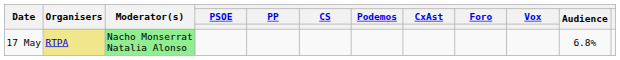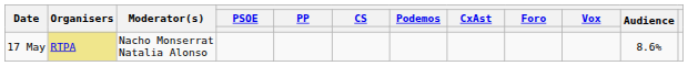17 May | Moderator(s): lightgreen background -> no background
17 May | Audience: 6.8% -> 8.6%
